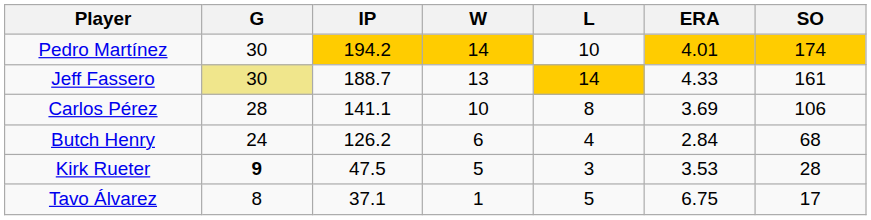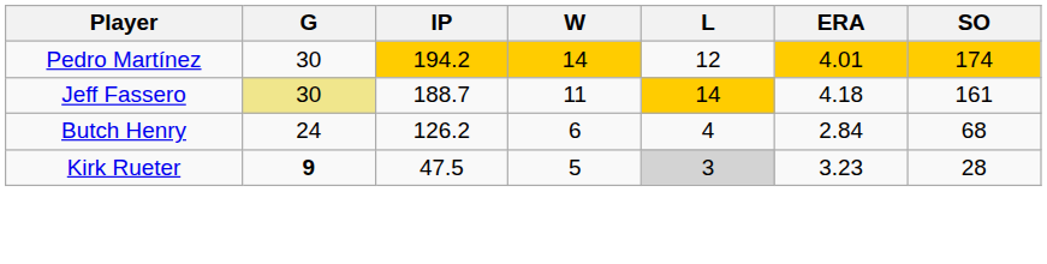Pedro Martínez | L: 10 -> 12
Jeff Fassero | W: 13 -> 11
Jeff Fassero | ERA: 4.33 -> 4.18
- row: Carlos Pérez | 28 | 141.1 | 10 | 8 | 3.69 | 106
Kirk Rueter | L: no background -> lightgrey background
Kirk Rueter | ERA: 3.53 -> 3.23
- row: Tavo Álvarez | 8 | 37.1 | 1 | 5 | 6.75 | 17
